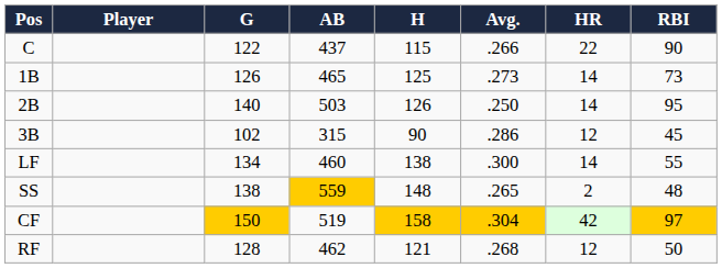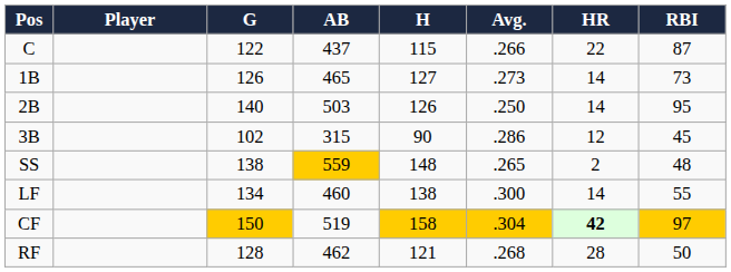C | RBI: 90 -> 87
1B | H: 125 -> 127
rows swapped: SS <-> LF
CF | HR: normal -> bold
RF | HR: 12 -> 28
